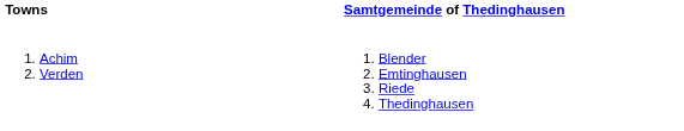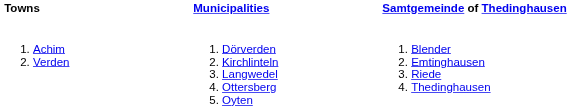+ column: Municipalities | Dörverden Kirchlinteln Langwedel Ottersberg Oyten
